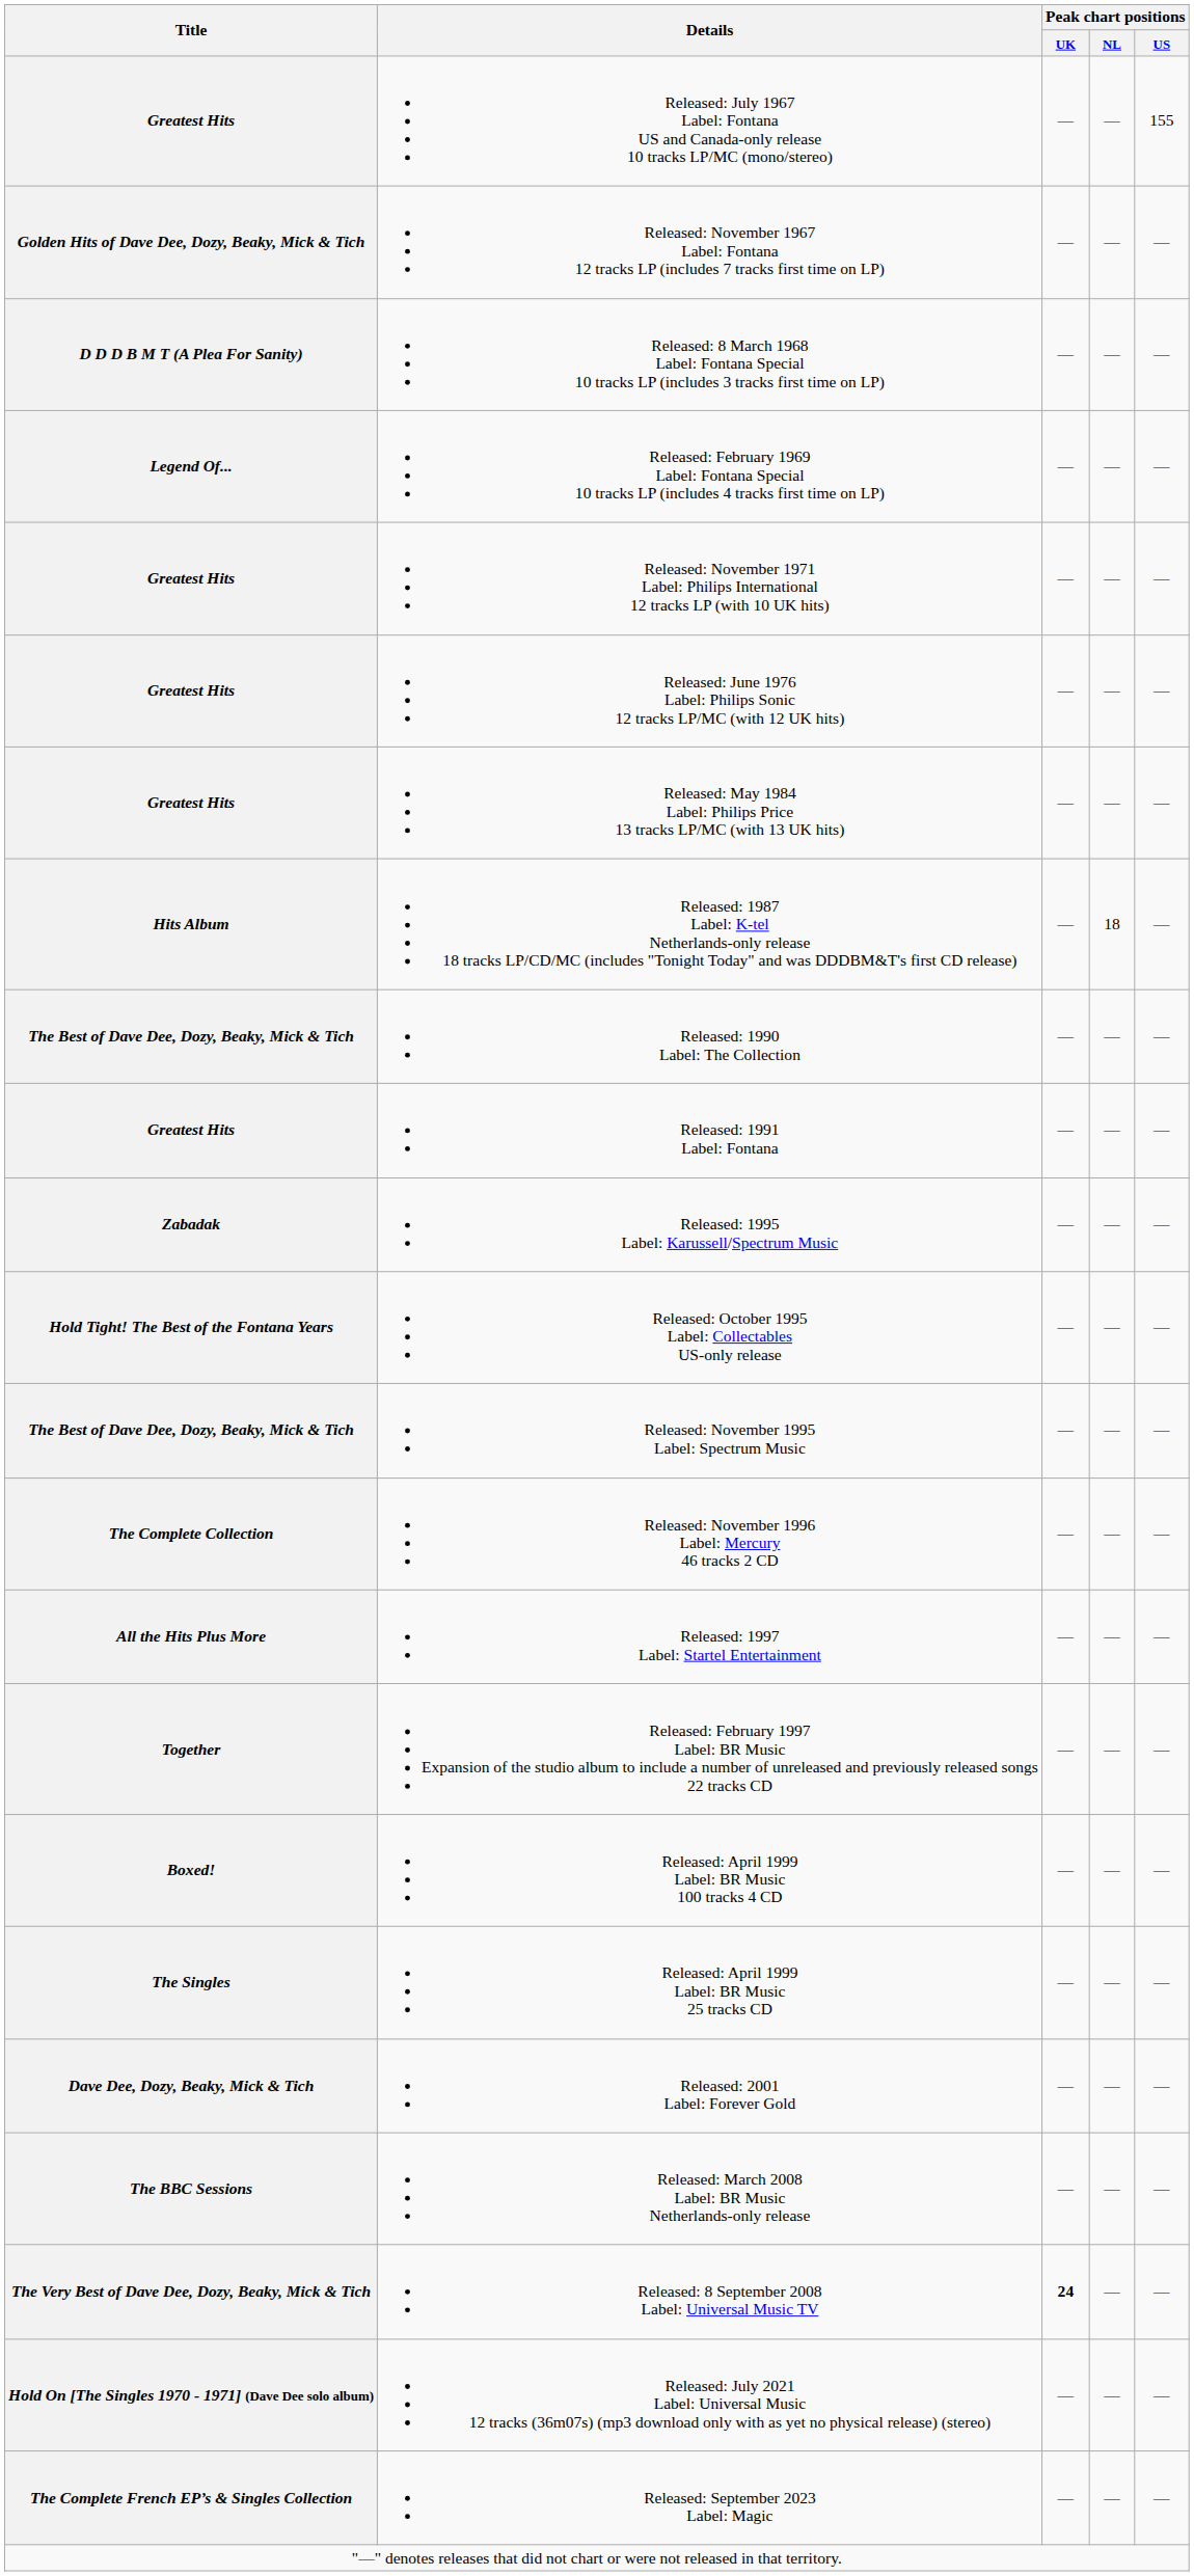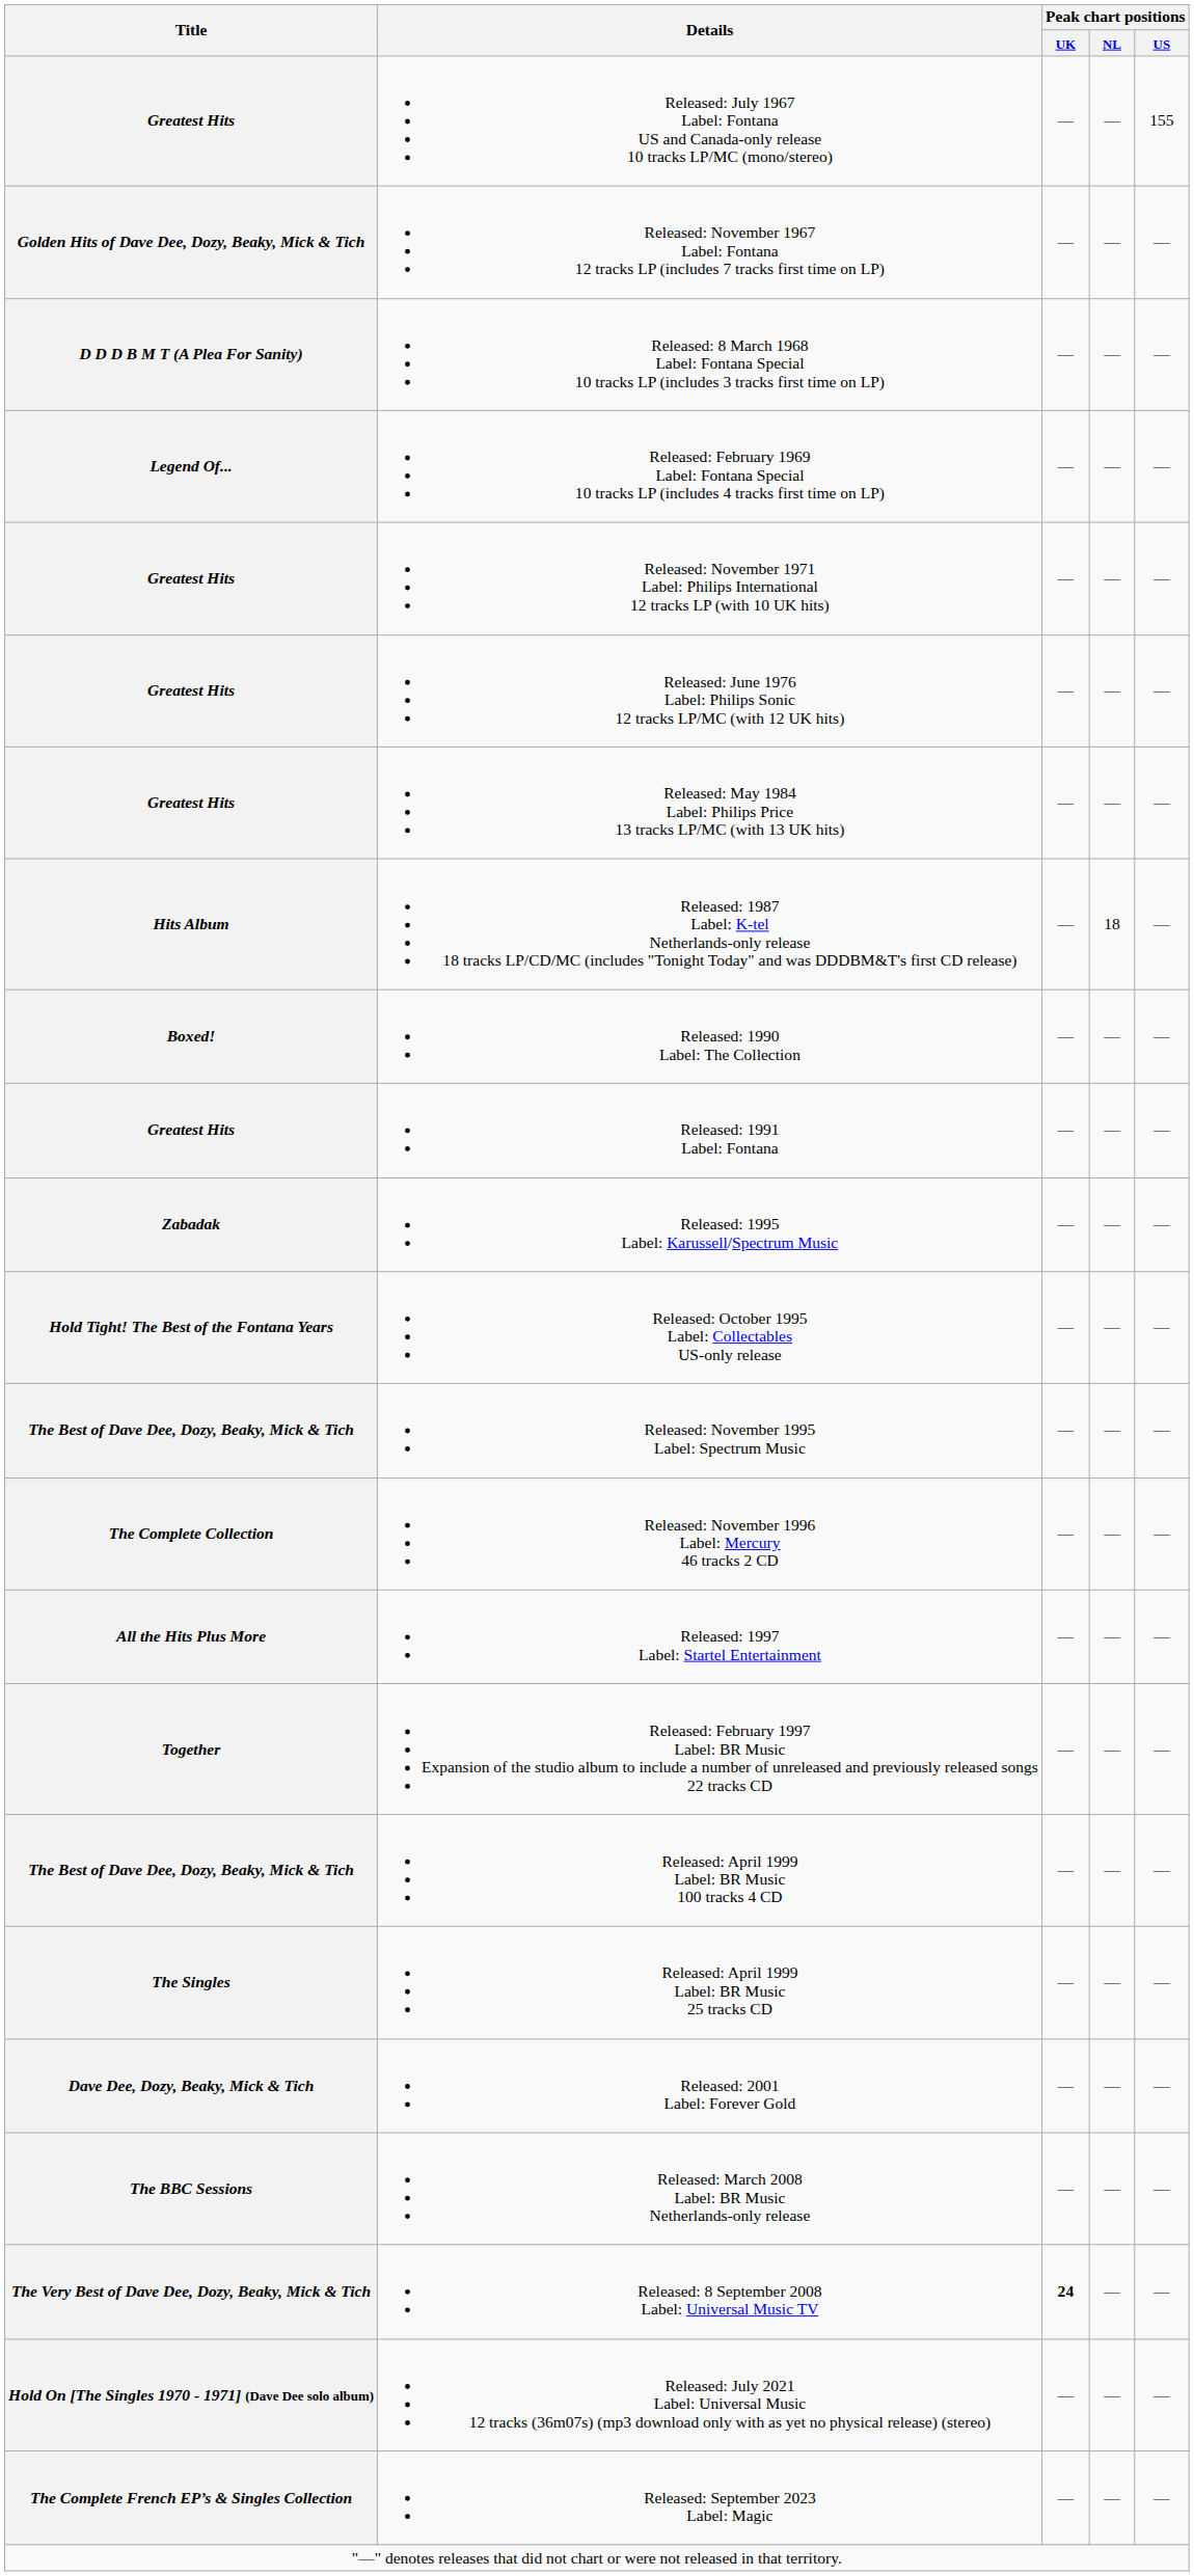Released: 1990 Label: The Collection | Title: The Best of Dave Dee, Dozy, Beaky, Mick & Tich -> Boxed!
Released: April 1999 Label: BR Music 100 tracks 4 CD | Title: Boxed! -> The Best of Dave Dee, Dozy, Beaky, Mick & Tich
